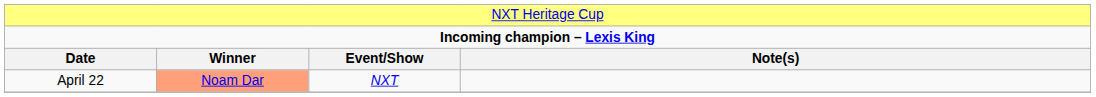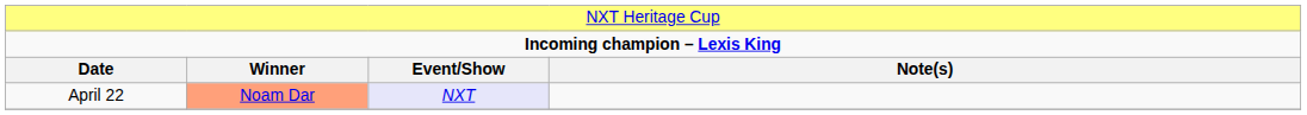April 22 | column 3: no background -> lavender background
